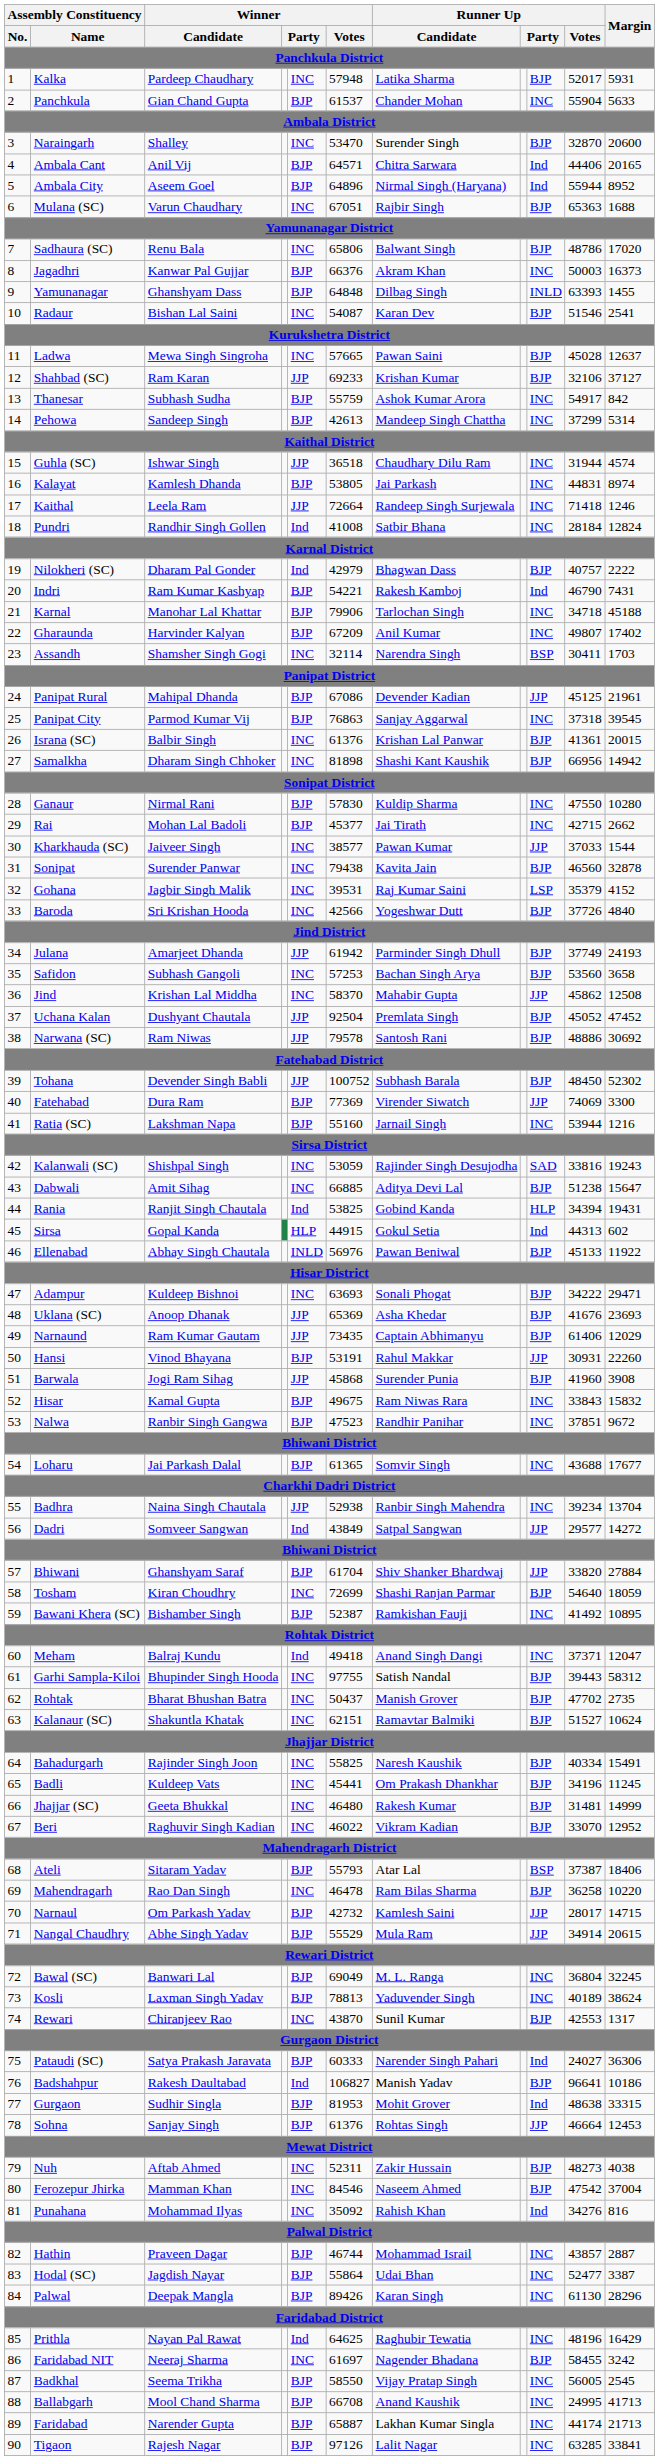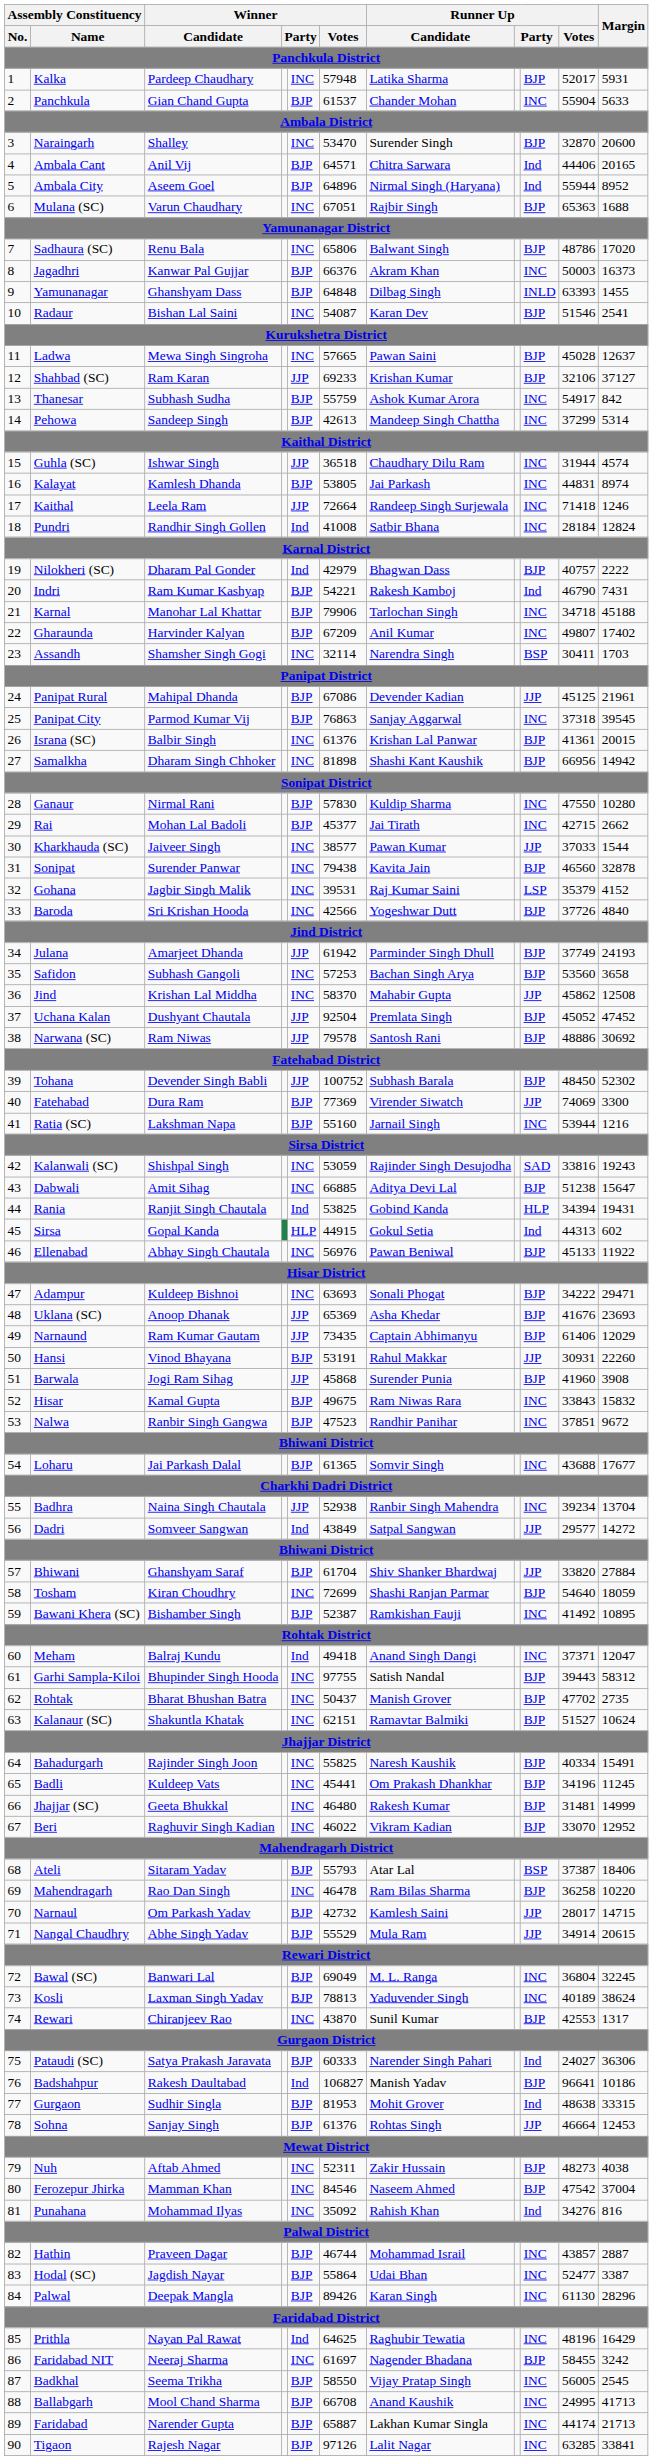Ellenabad | column 5: INLD -> INC
